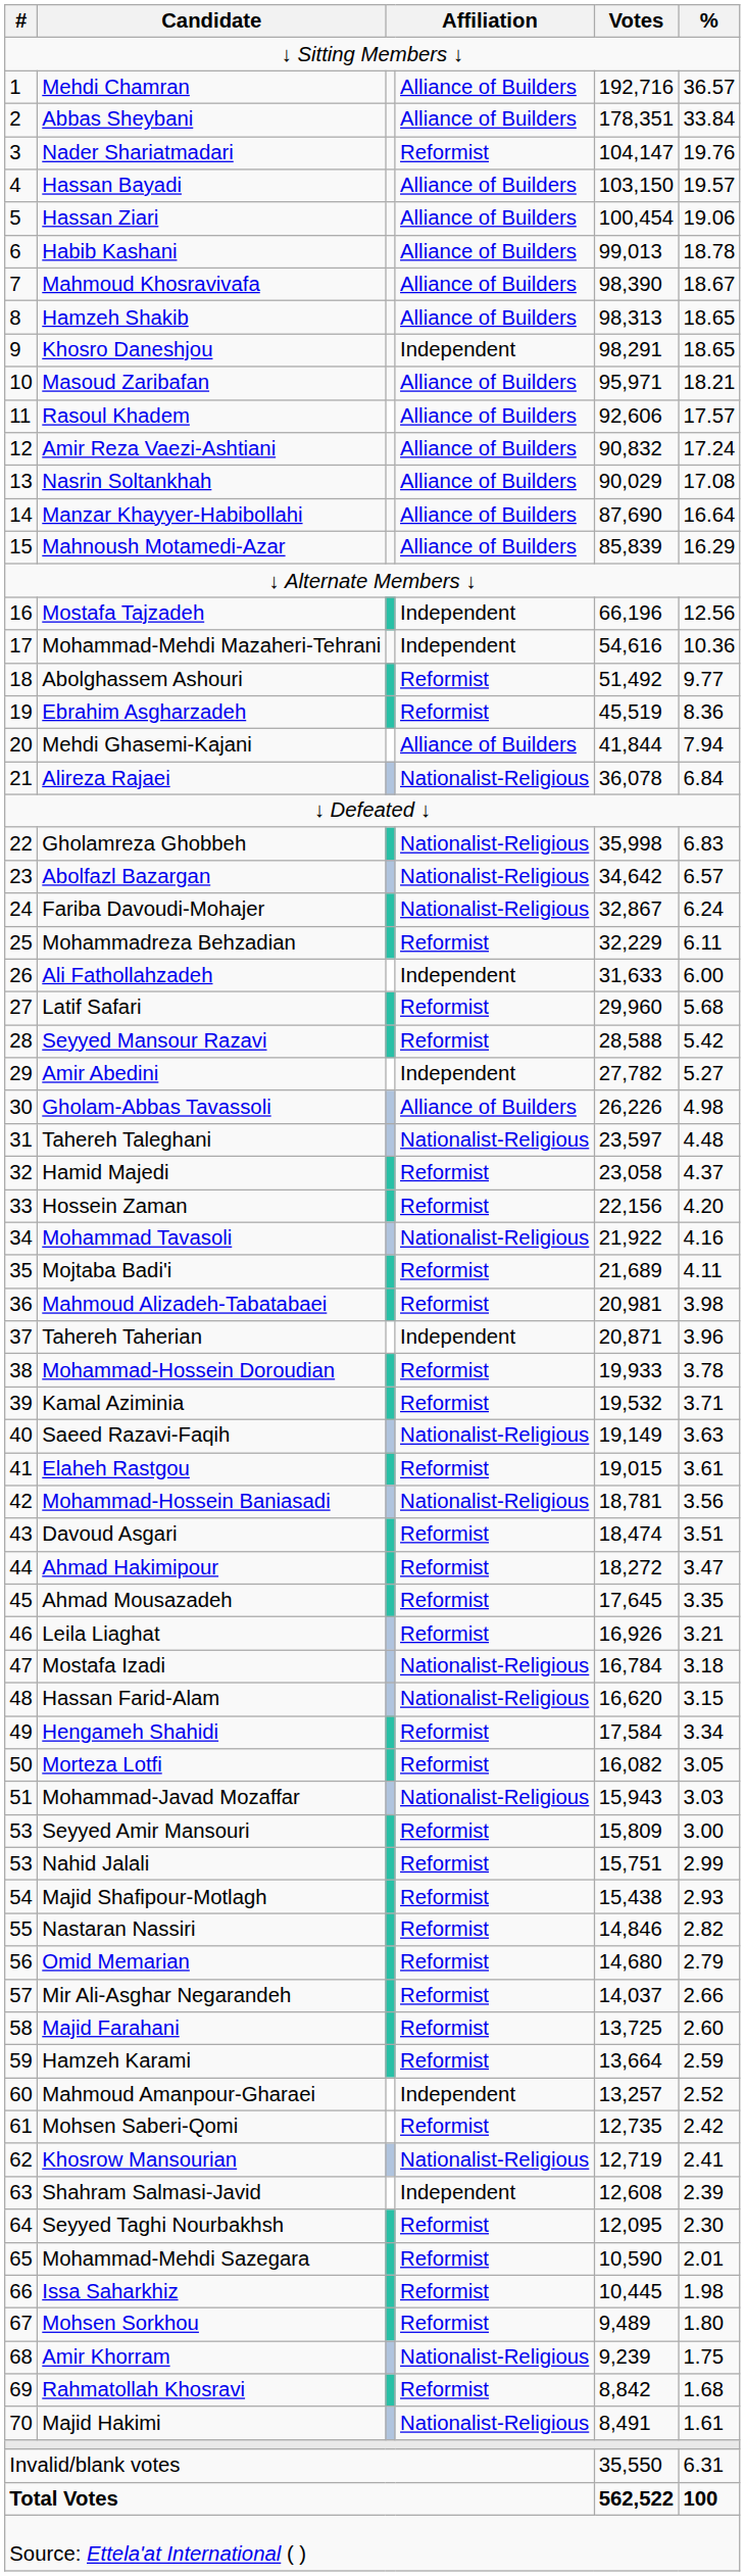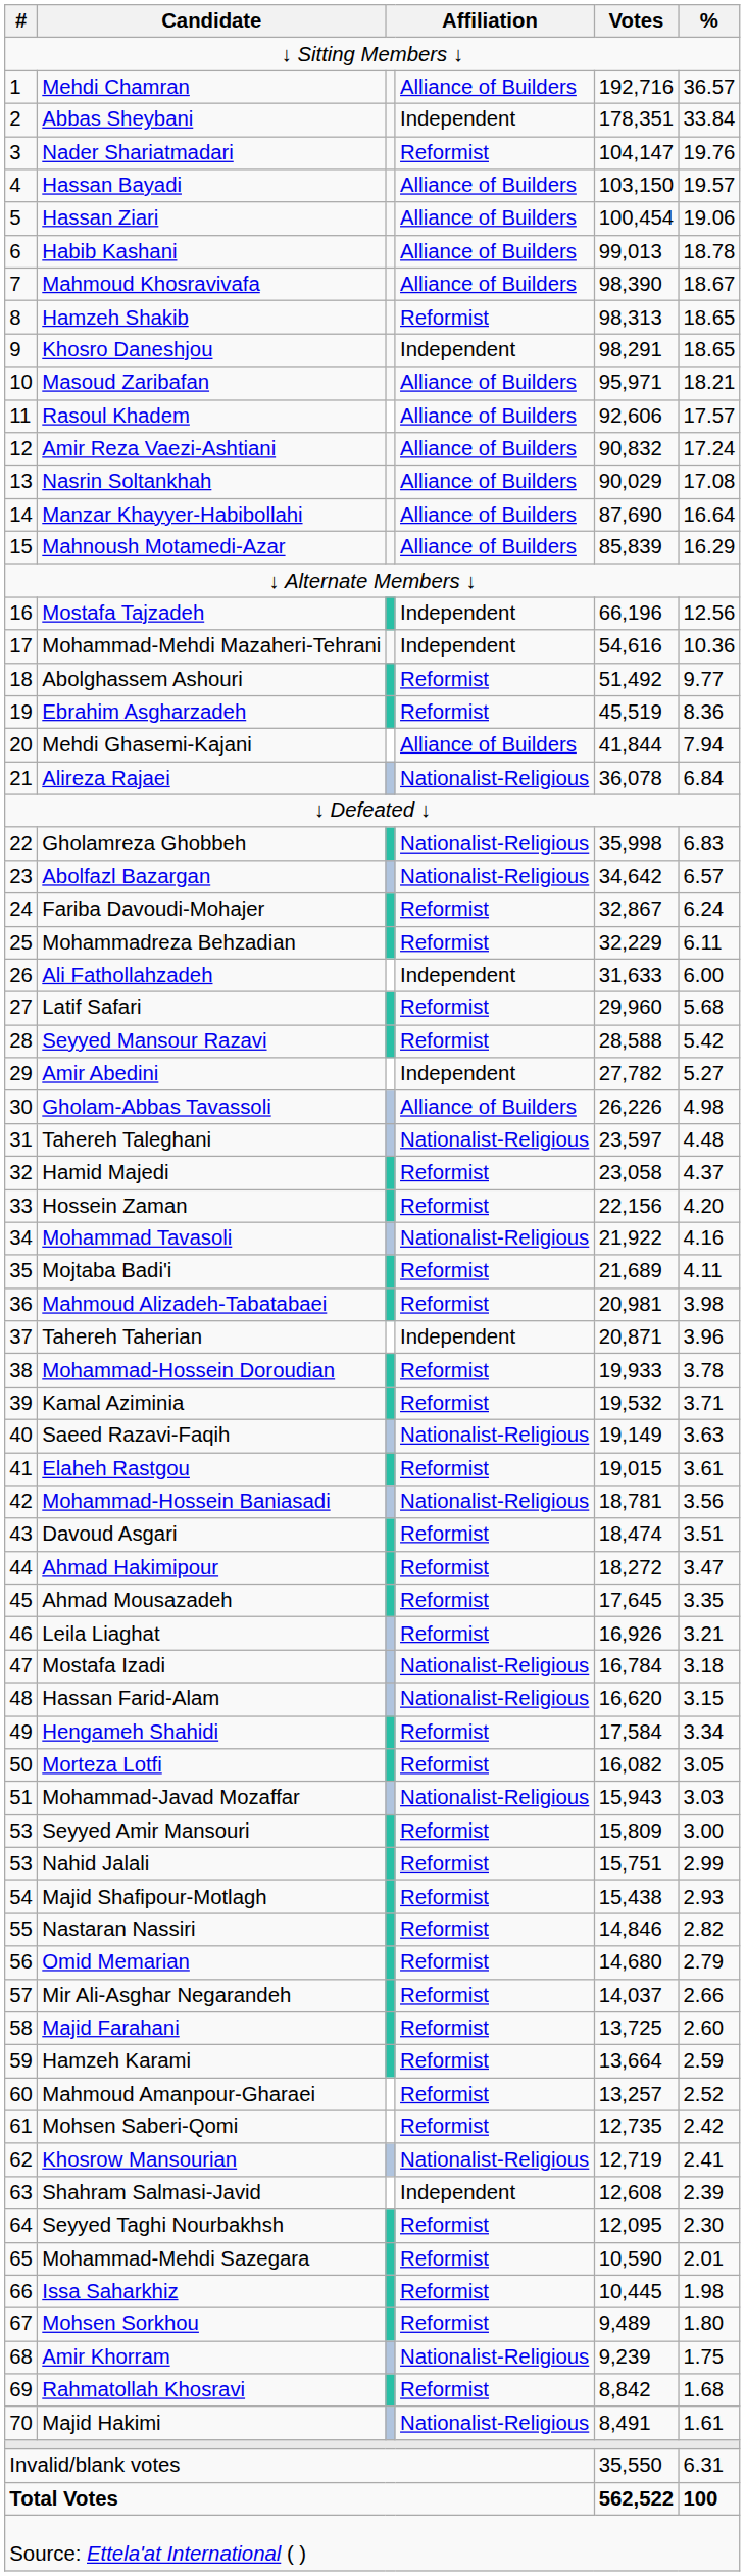Abbas Sheybani | column 4: Alliance of Builders -> Independent
Hamzeh Shakib | column 4: Alliance of Builders -> Reformist
Fariba Davoudi-Mohajer | column 4: Nationalist-Religious -> Reformist
Mahmoud Amanpour-Gharaei | column 4: Independent -> Reformist
